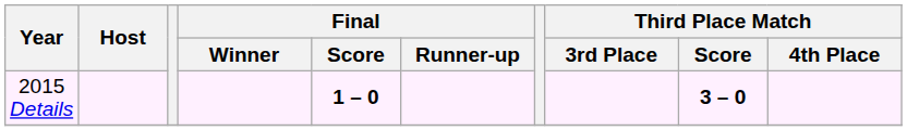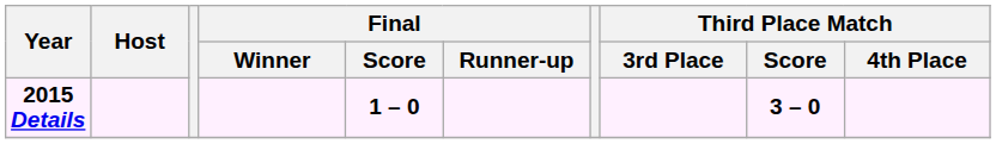2015 Details | Year: normal -> bold
